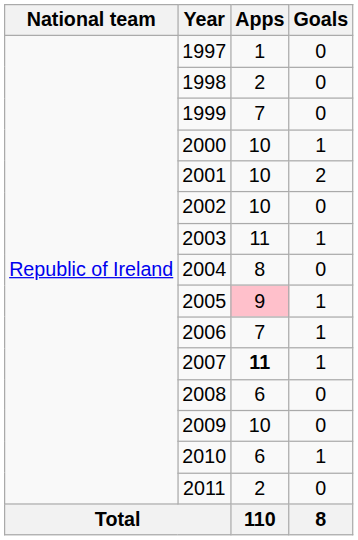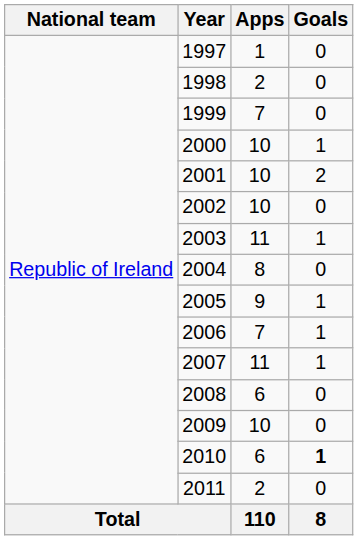2005 | Apps: pink background -> no background
2007 | Apps: bold -> normal
2010 | Goals: normal -> bold
